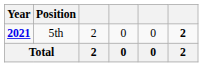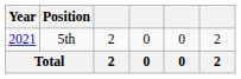5th | Year: bold -> normal
5th | column 6: bold -> normal
